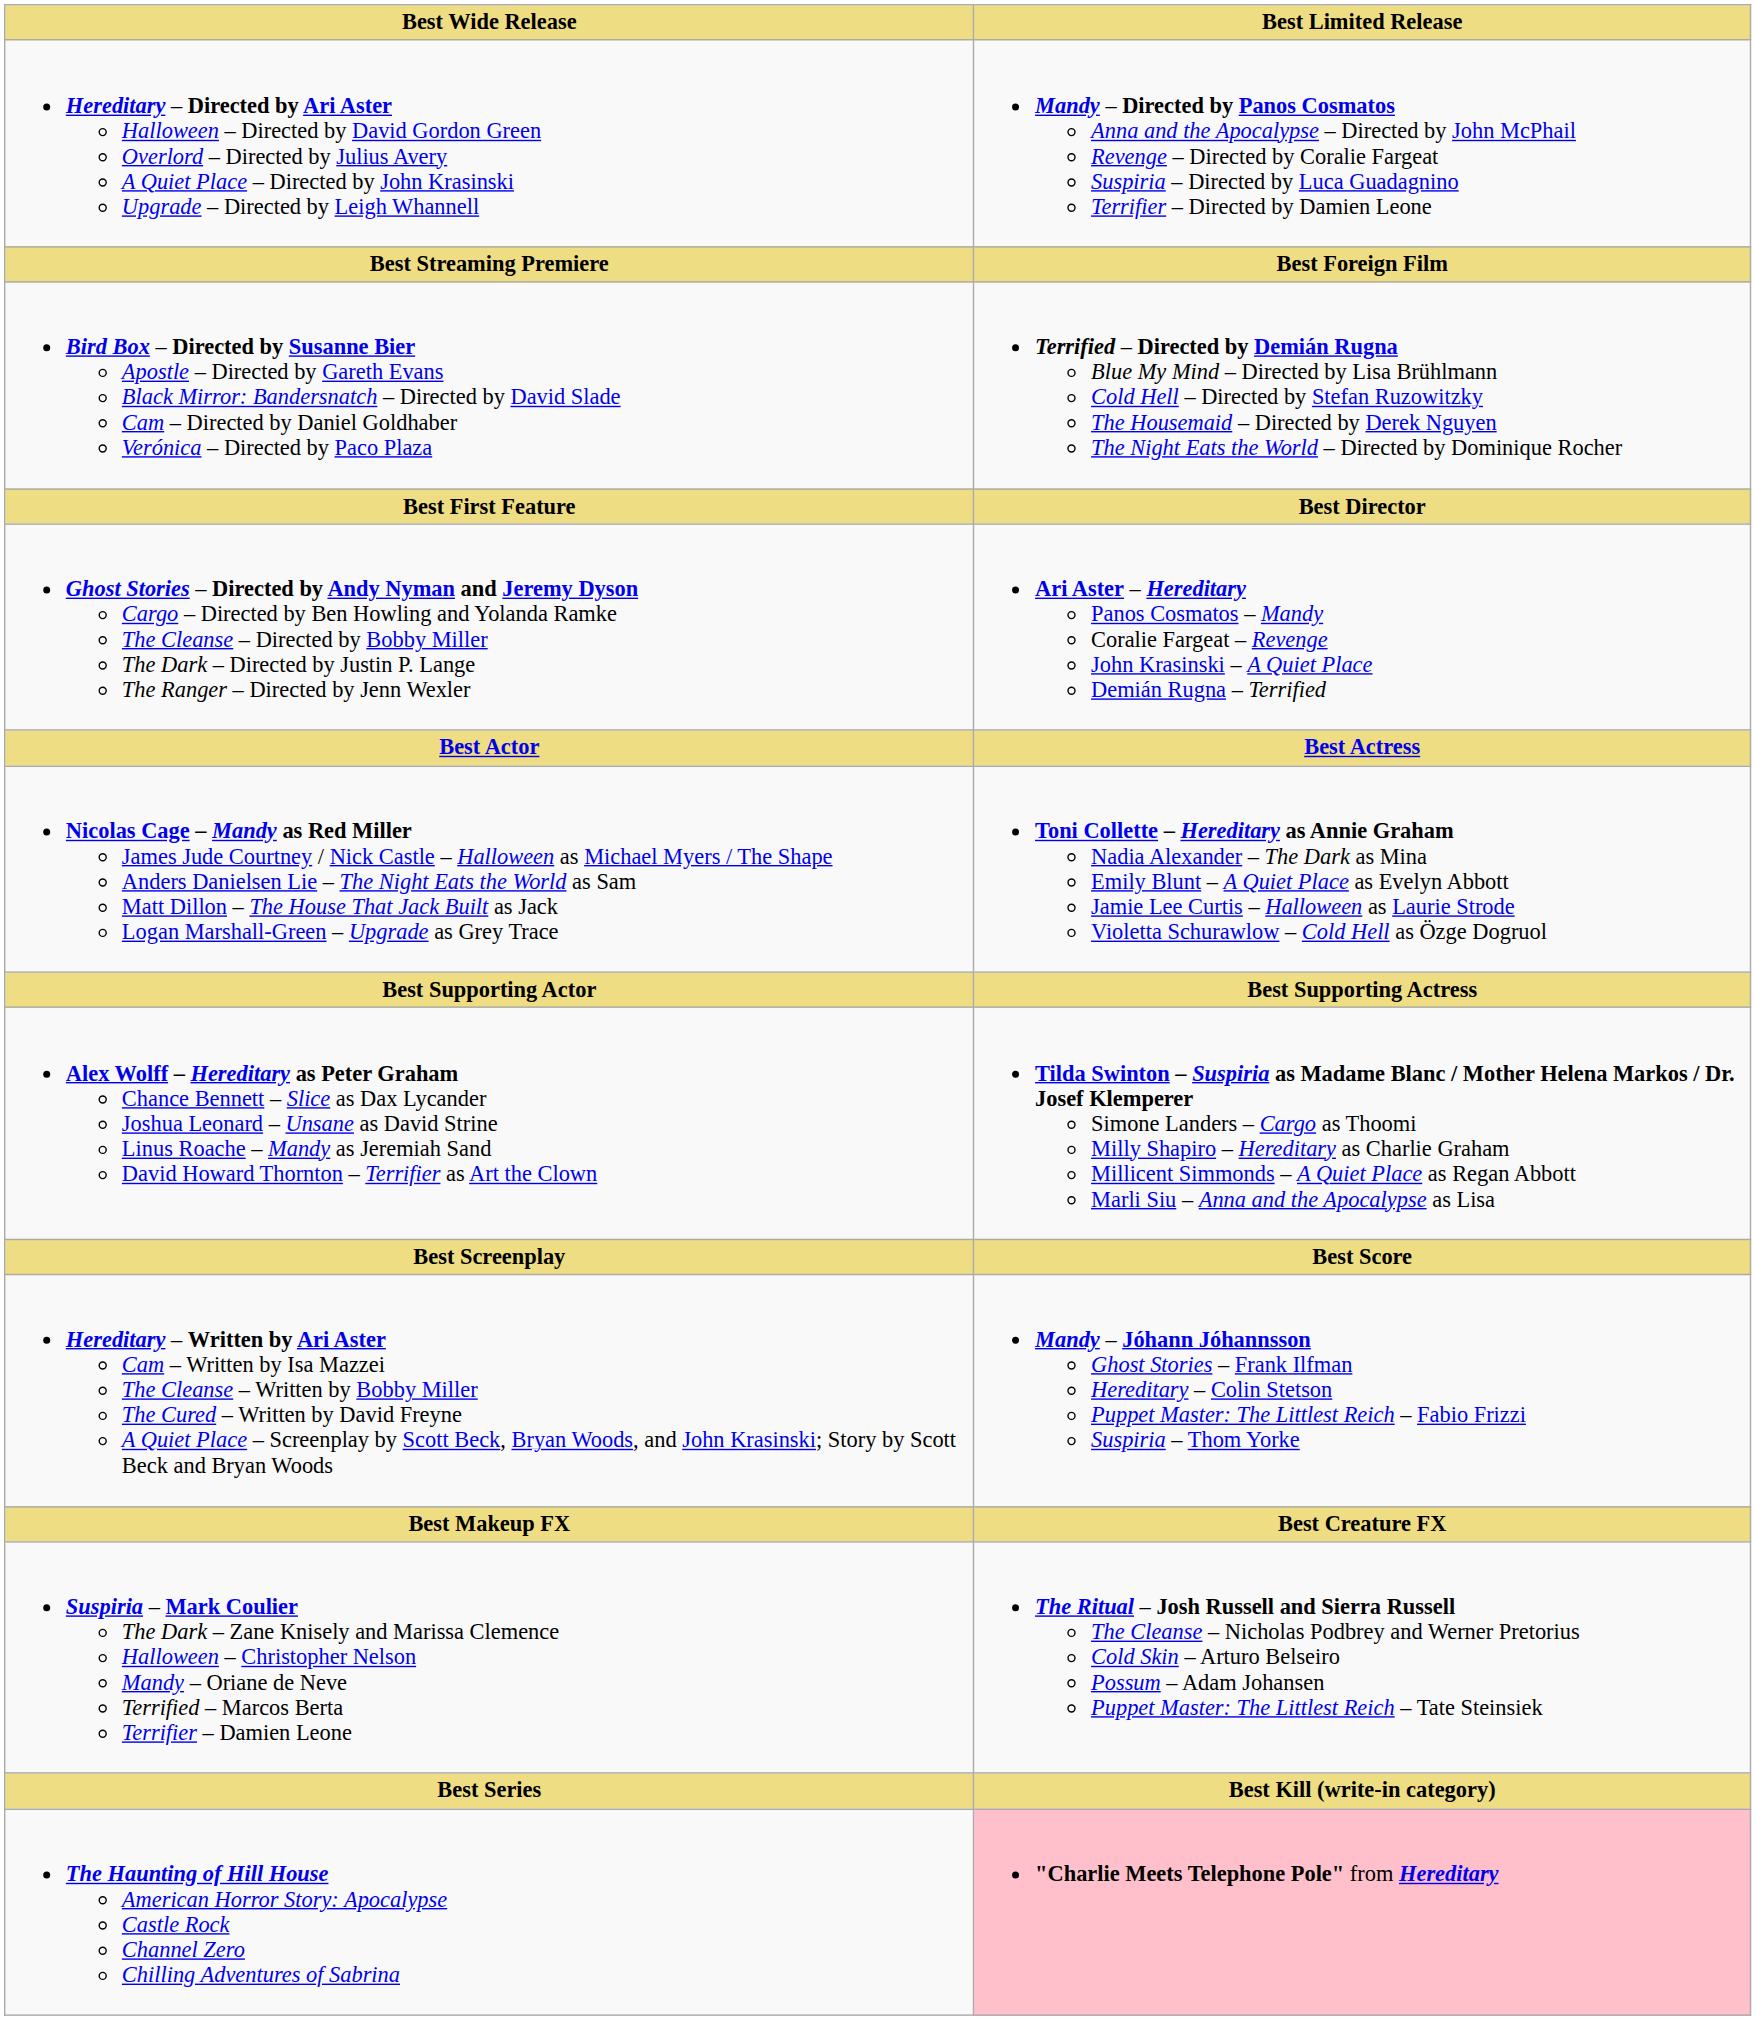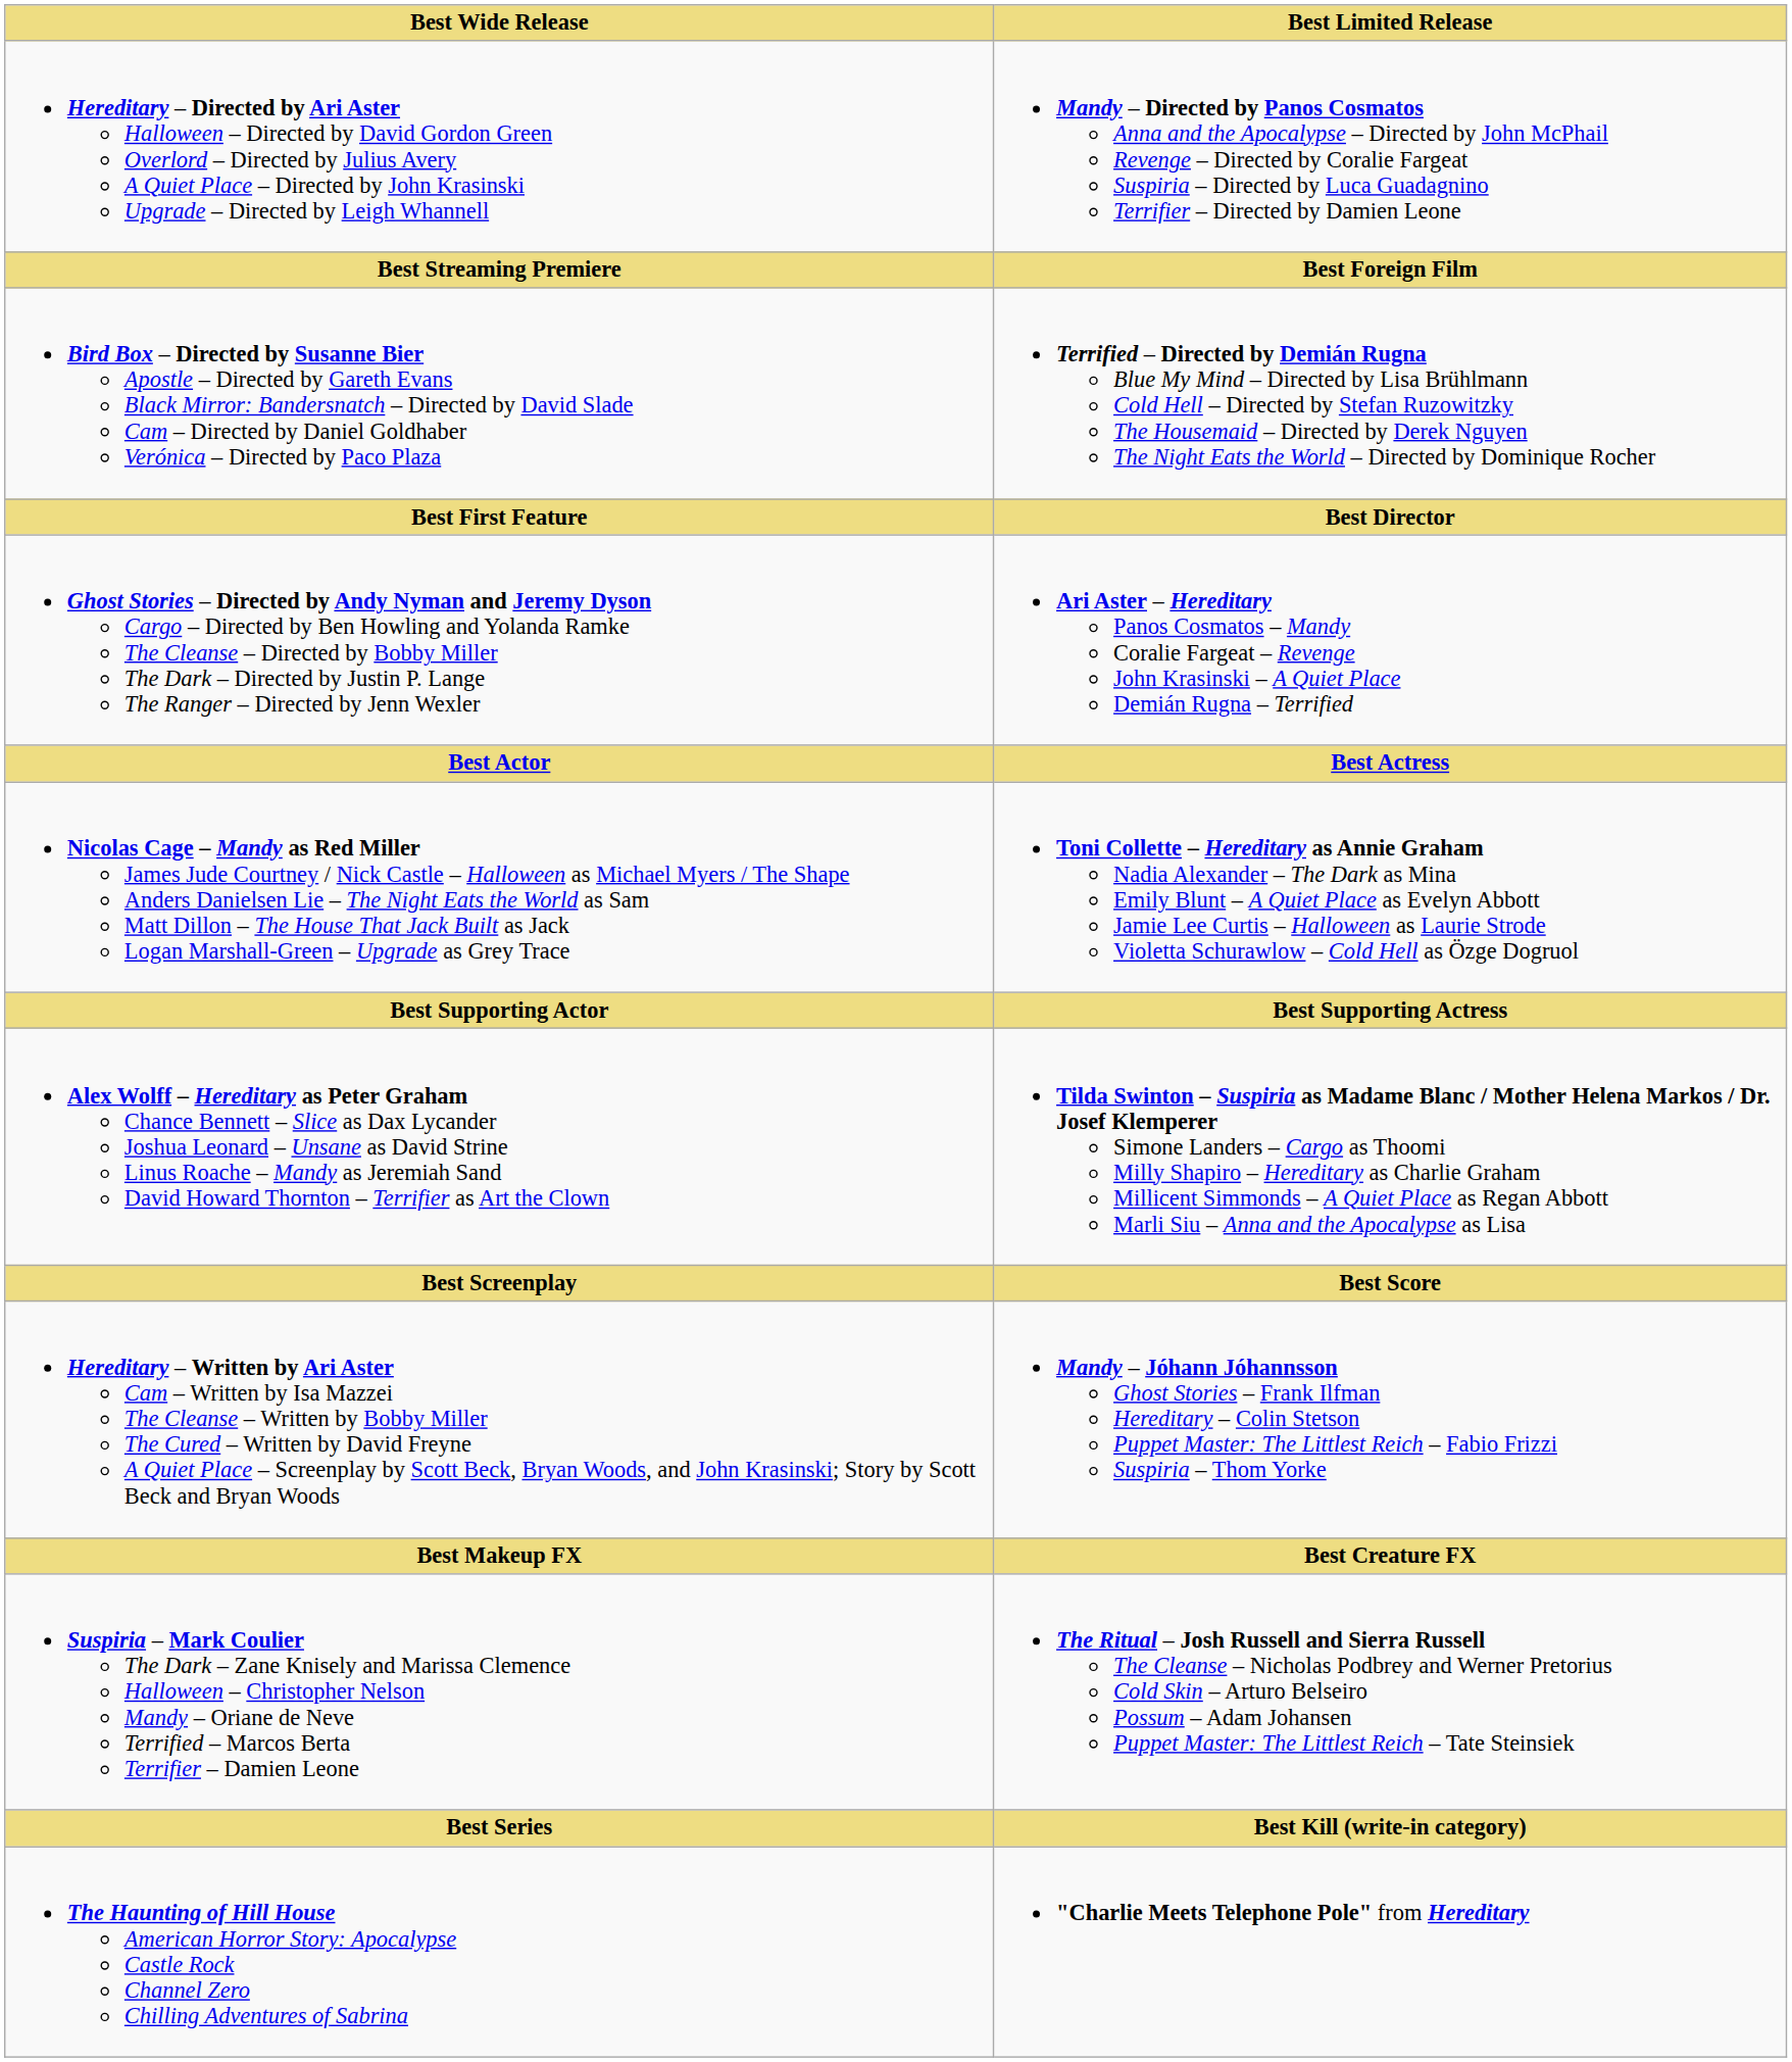row 16 | Best Limited Release: pink background -> no background
